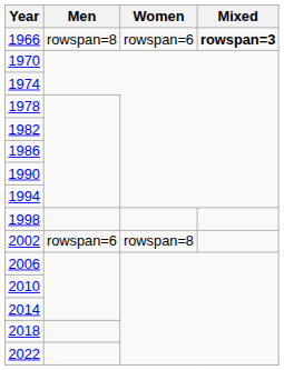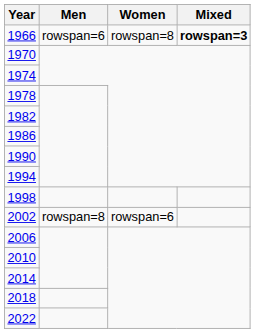1966 | Men: rowspan=8 -> rowspan=6
1966 | Women: rowspan=6 -> rowspan=8
2002 | Men: rowspan=6 -> rowspan=8
2002 | Women: rowspan=8 -> rowspan=6
